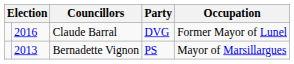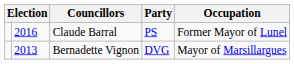Claude Barral | Party: DVG -> PS
Bernadette Vignon | Party: PS -> DVG
